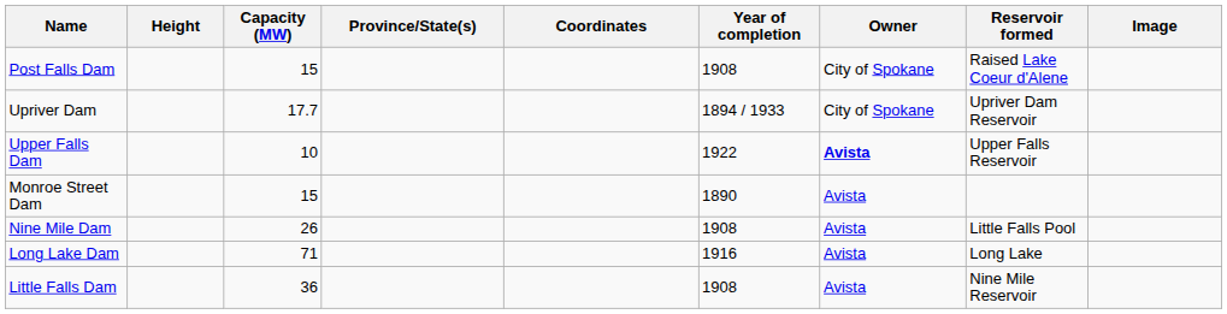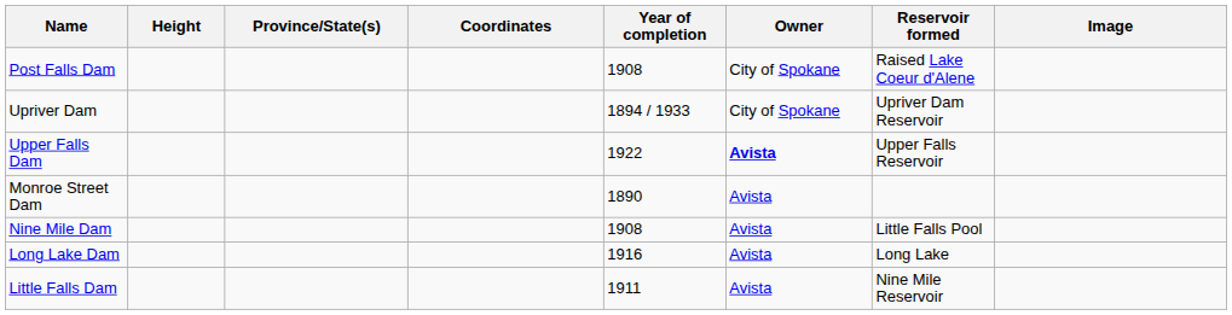- column: Capacity (MW) | 15 | 17.7 | 10 | 15 | 26 | 71 | 36
Little Falls Dam | Year of completion: 1908 -> 1911
